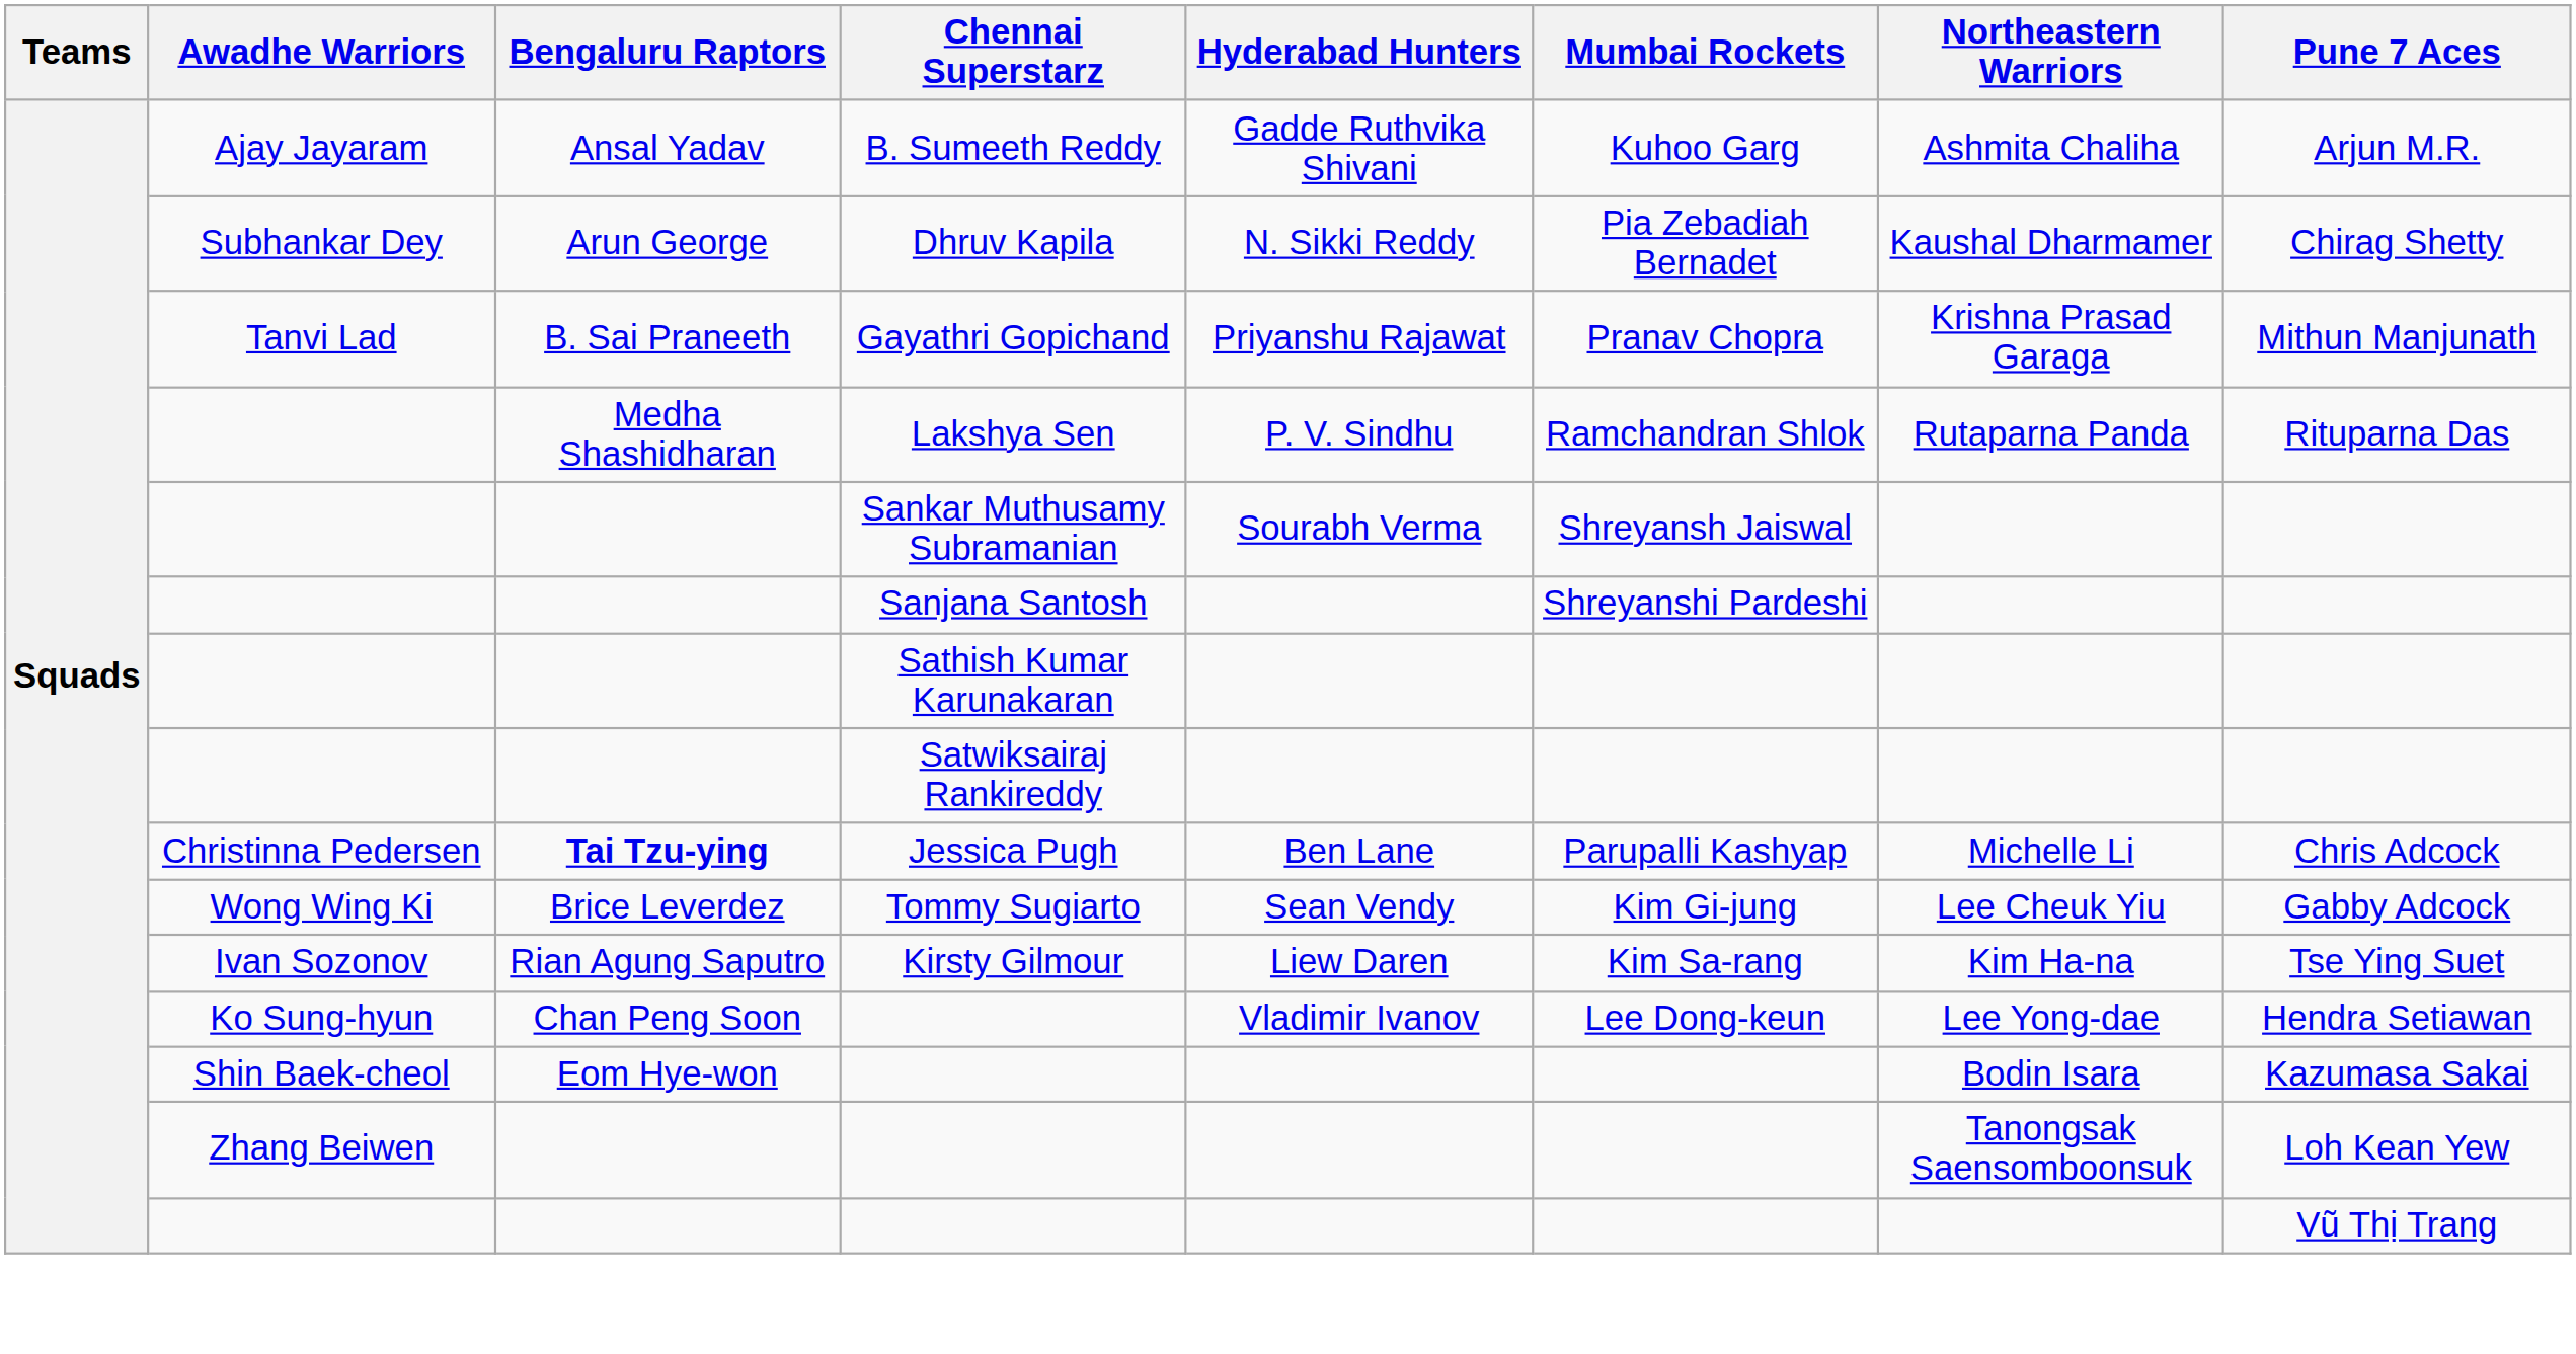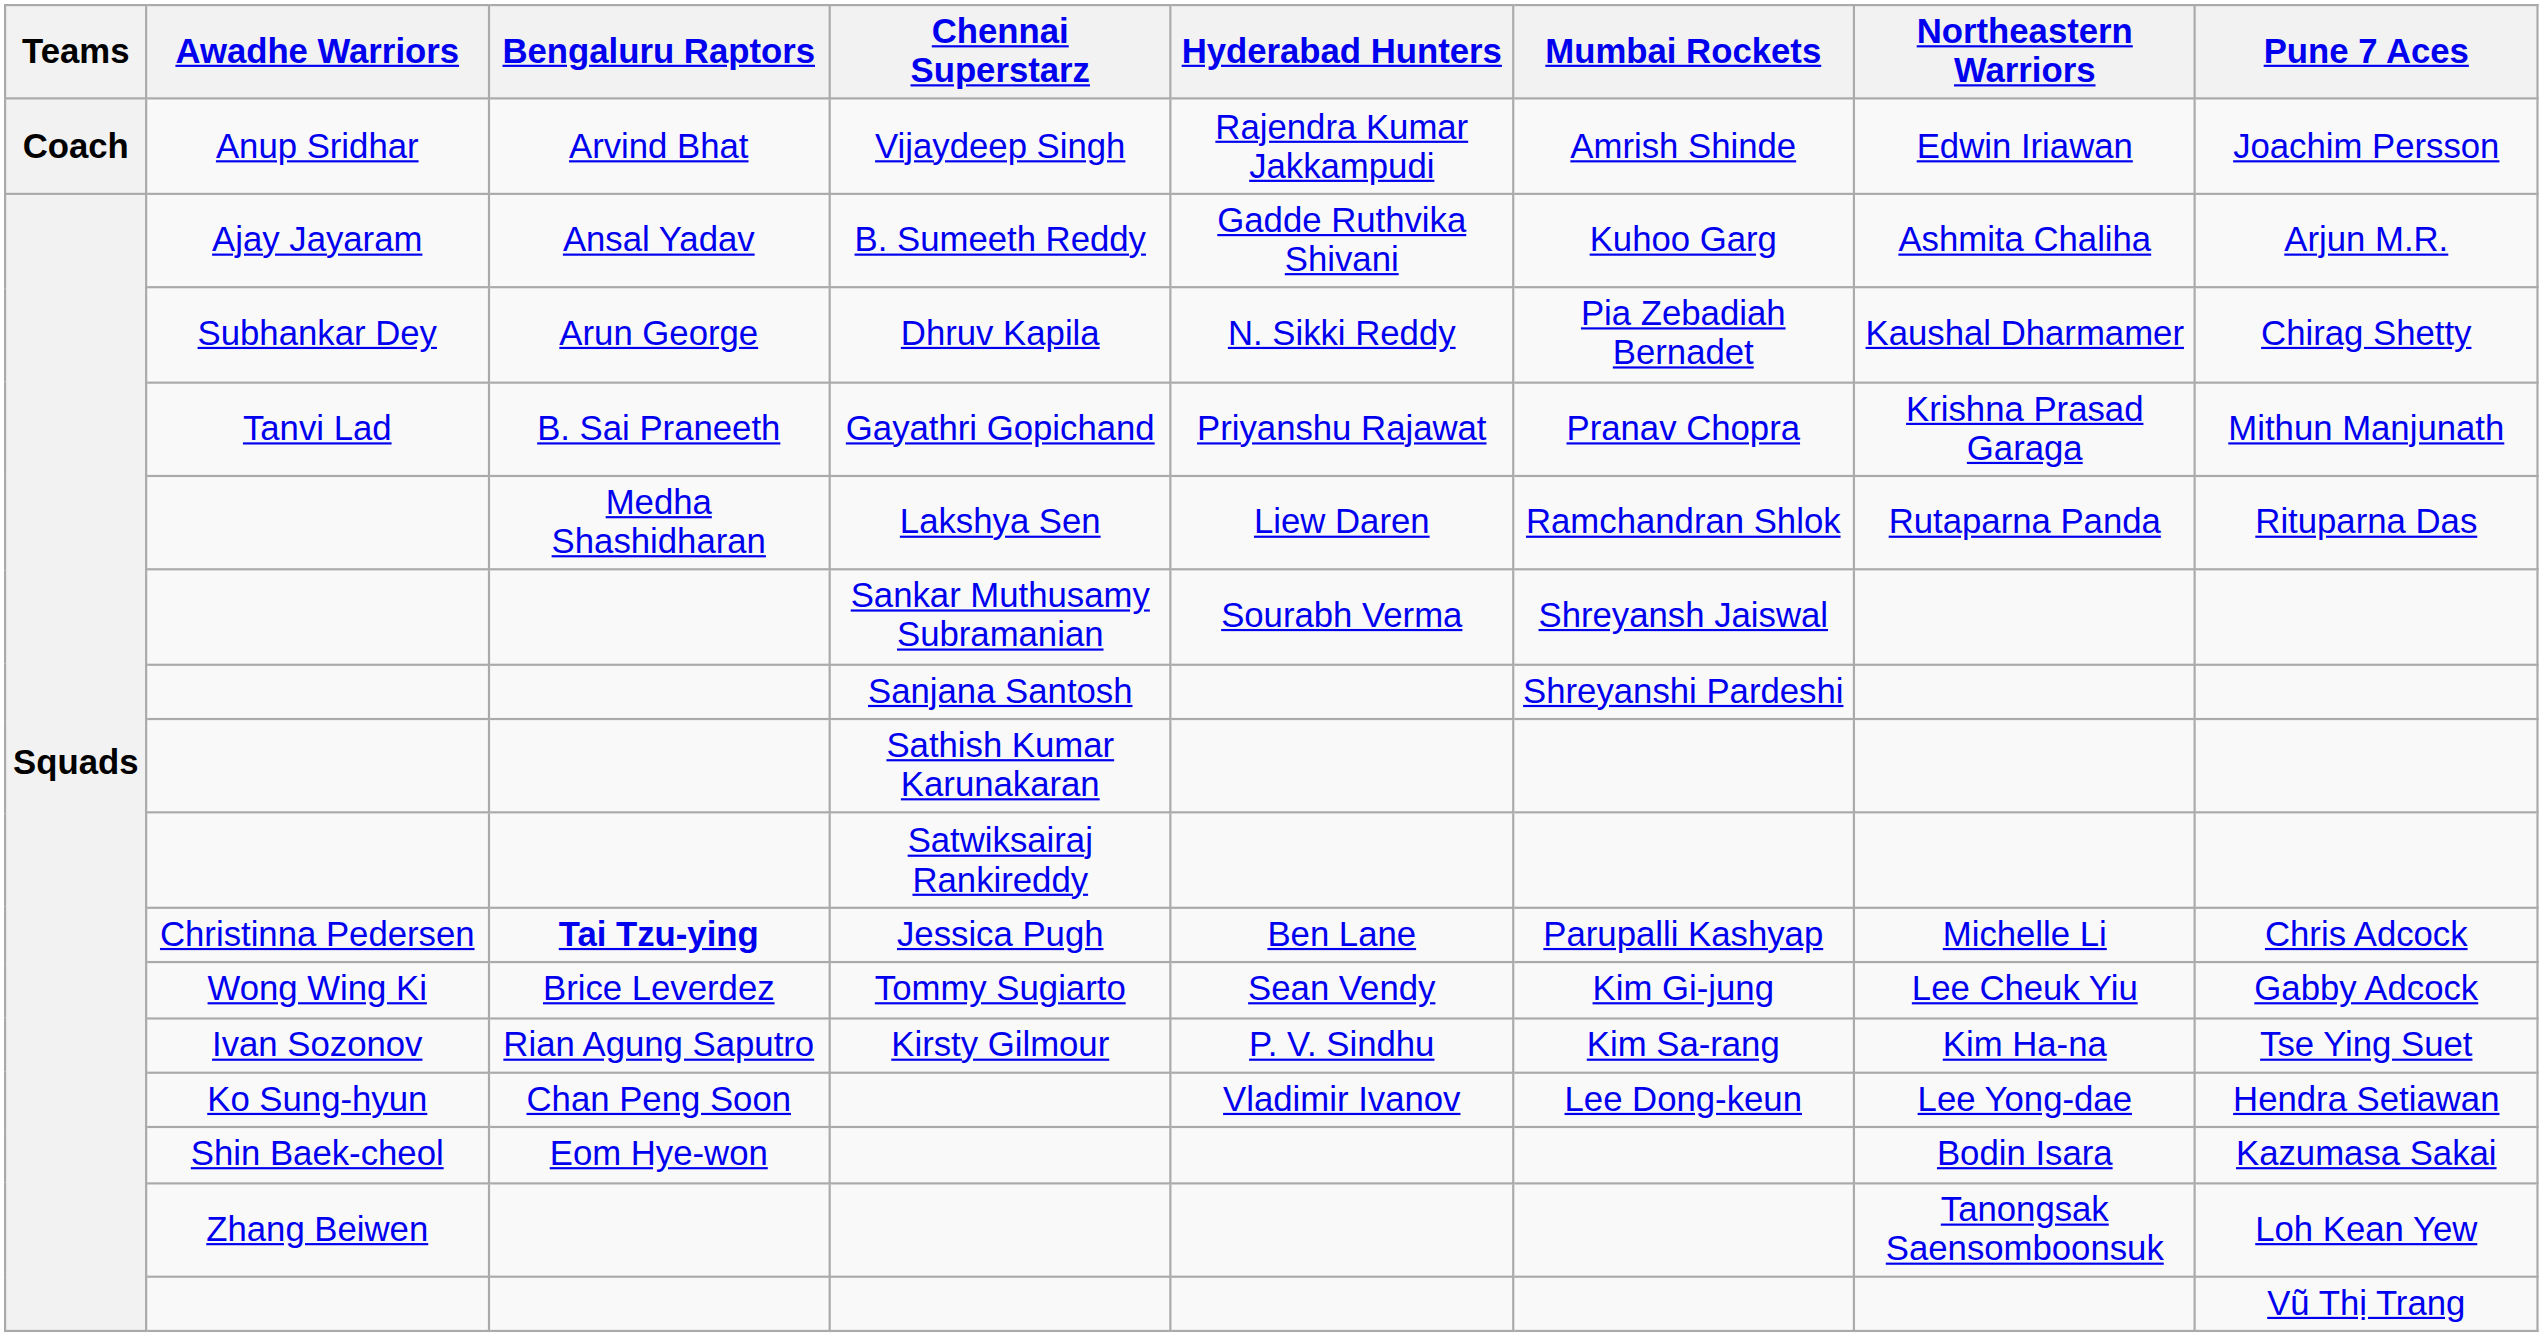+ row: Coach | Anup Sridhar | Arvind Bhat | Vijaydeep Singh | Rajendra Kumar Jakkampudi | Amrish Shinde | Edwin Iriawan | Joachim Persson
Lakshya Sen | Hyderabad Hunters: P. V. Sindhu -> Liew Daren
Kirsty Gilmour | Hyderabad Hunters: Liew Daren -> P. V. Sindhu
